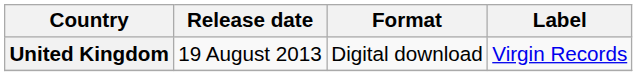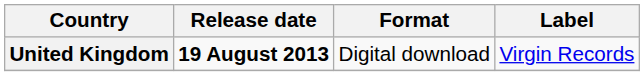United Kingdom | Release date: normal -> bold
